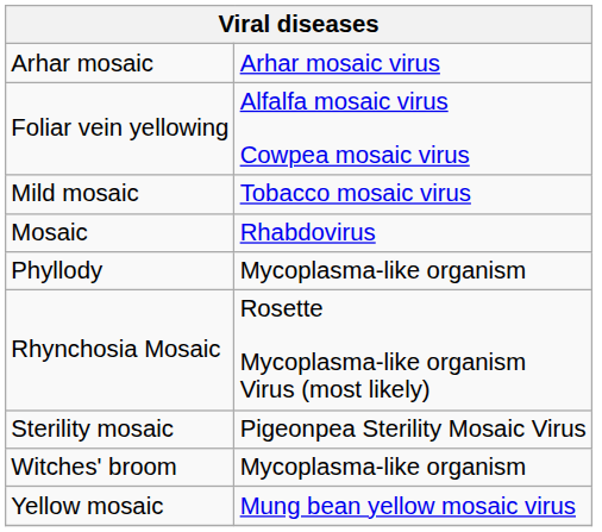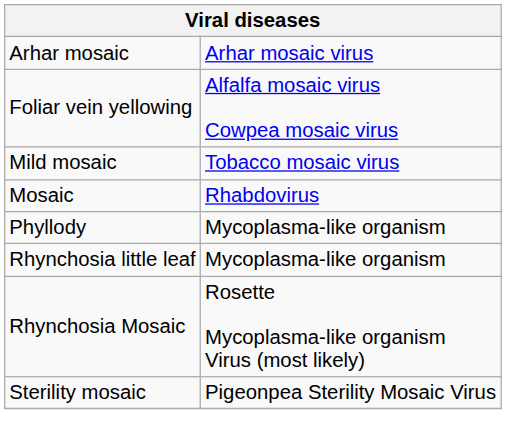+ row: Rhynchosia little leaf | Mycoplasma-like organism
- row: Witches' broom | Mycoplasma-like organism
- row: Yellow mosaic | Mung bean yellow mosaic virus
